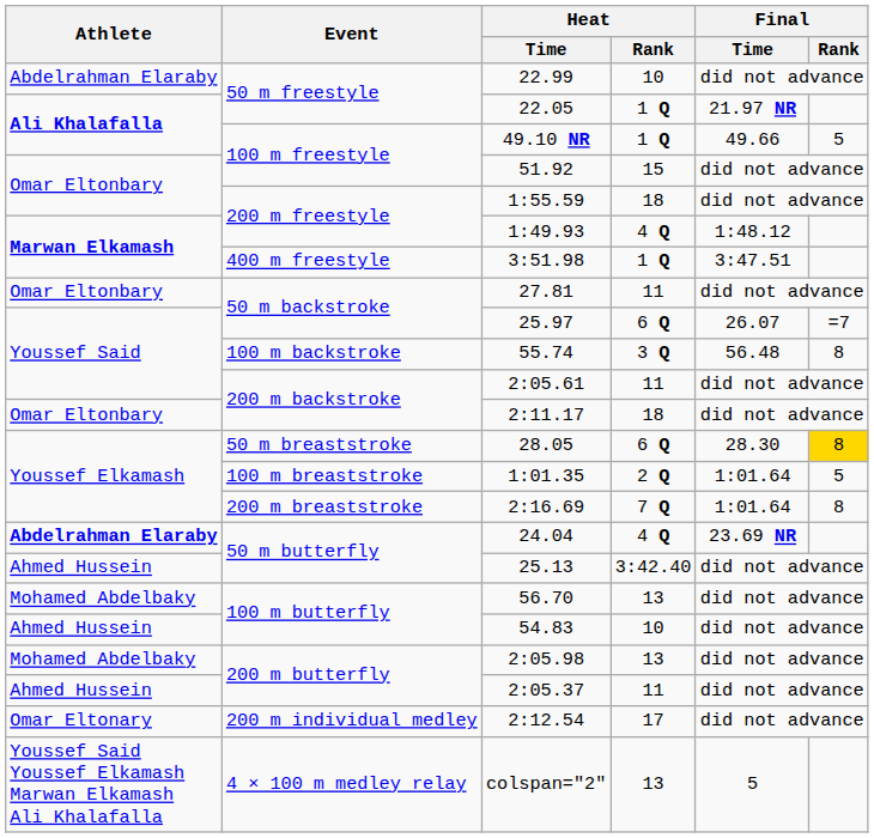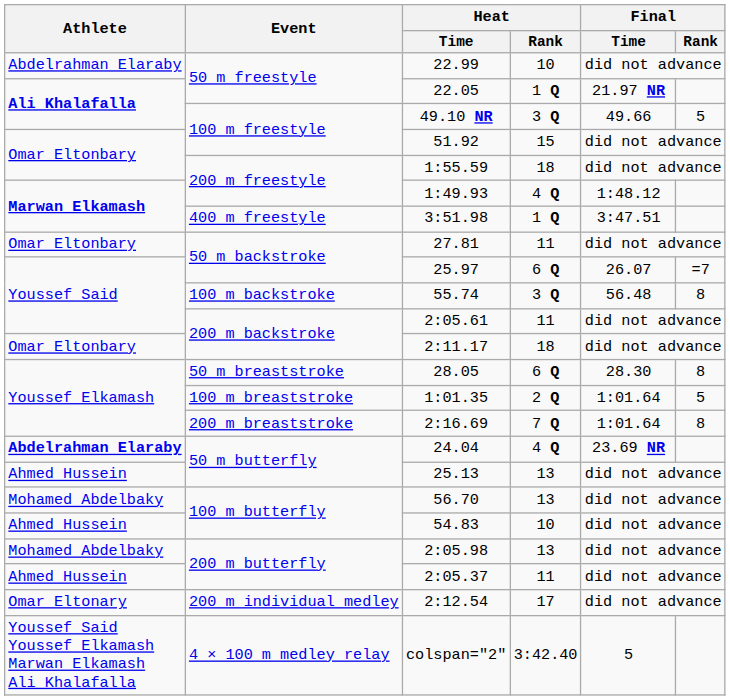49.10 NR | Heat / Rank: 1 Q -> 3 Q
28.05 | Final / Rank: gold background -> no background
25.13 | Heat / Rank: 3:42.40 -> 13
colspan="2" | Heat / Rank: 13 -> 3:42.40
